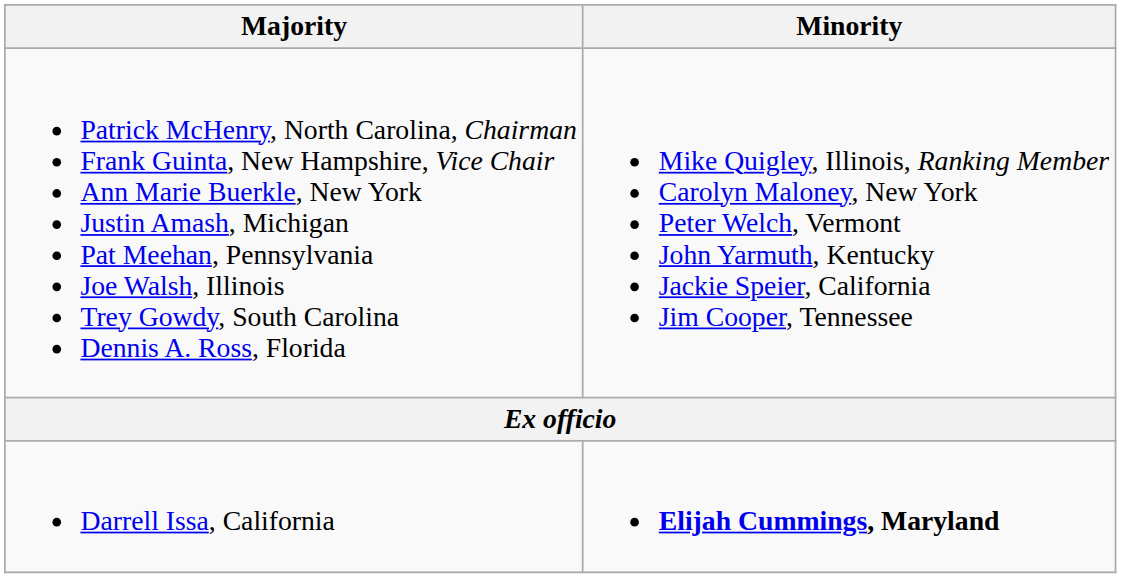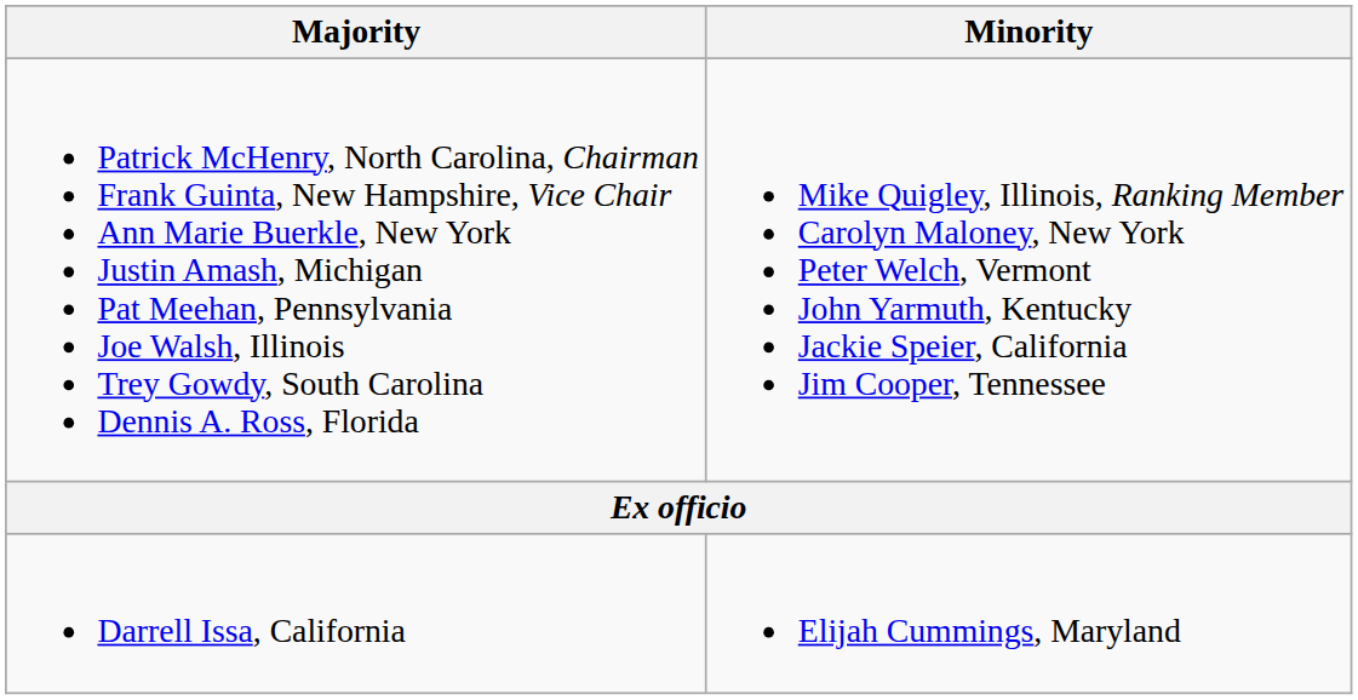Darrell Issa, California | Minority: bold -> normal
